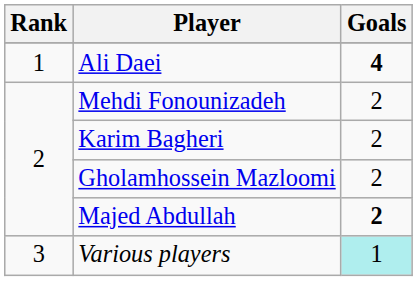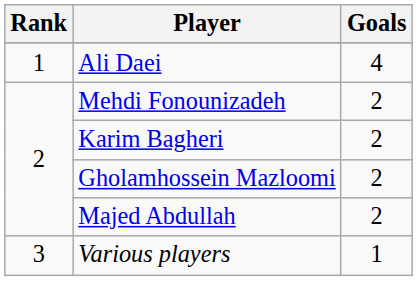Ali Daei | Goals: bold -> normal
Majed Abdullah | Goals: bold -> normal
Various players | Goals: paleturquoise background -> no background
